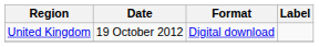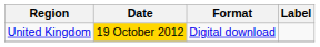United Kingdom | Date: no background -> gold background
